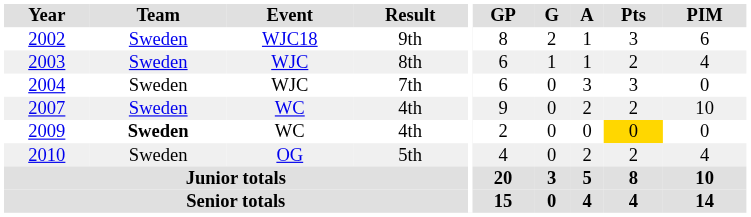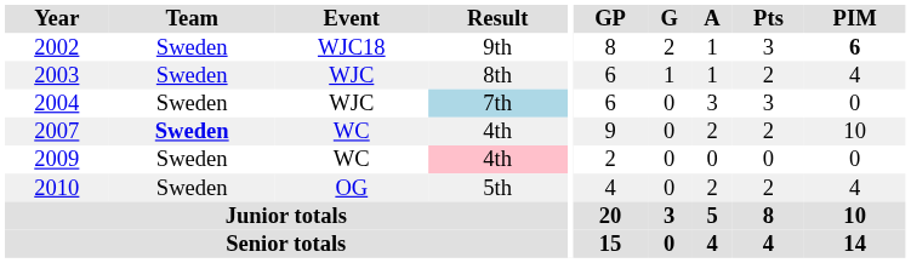2002 | PIM: normal -> bold
2004 | Result: no background -> lightblue background
2007 | Team: normal -> bold
2009 | Team: bold -> normal
2009 | Result: no background -> pink background
2009 | Pts: gold background -> no background
